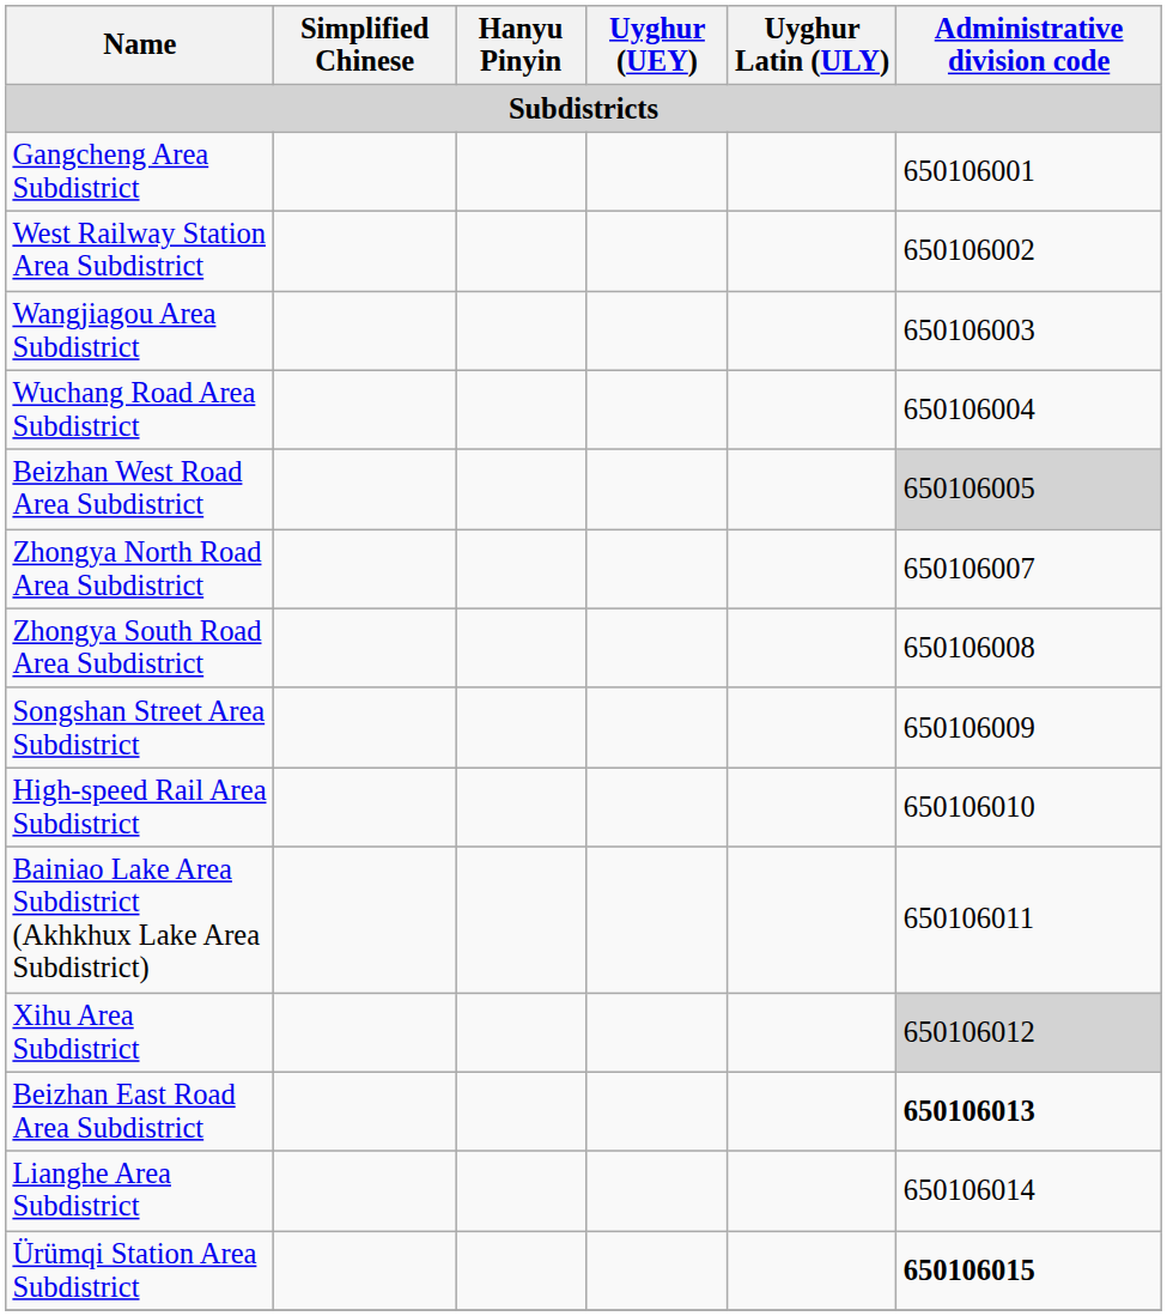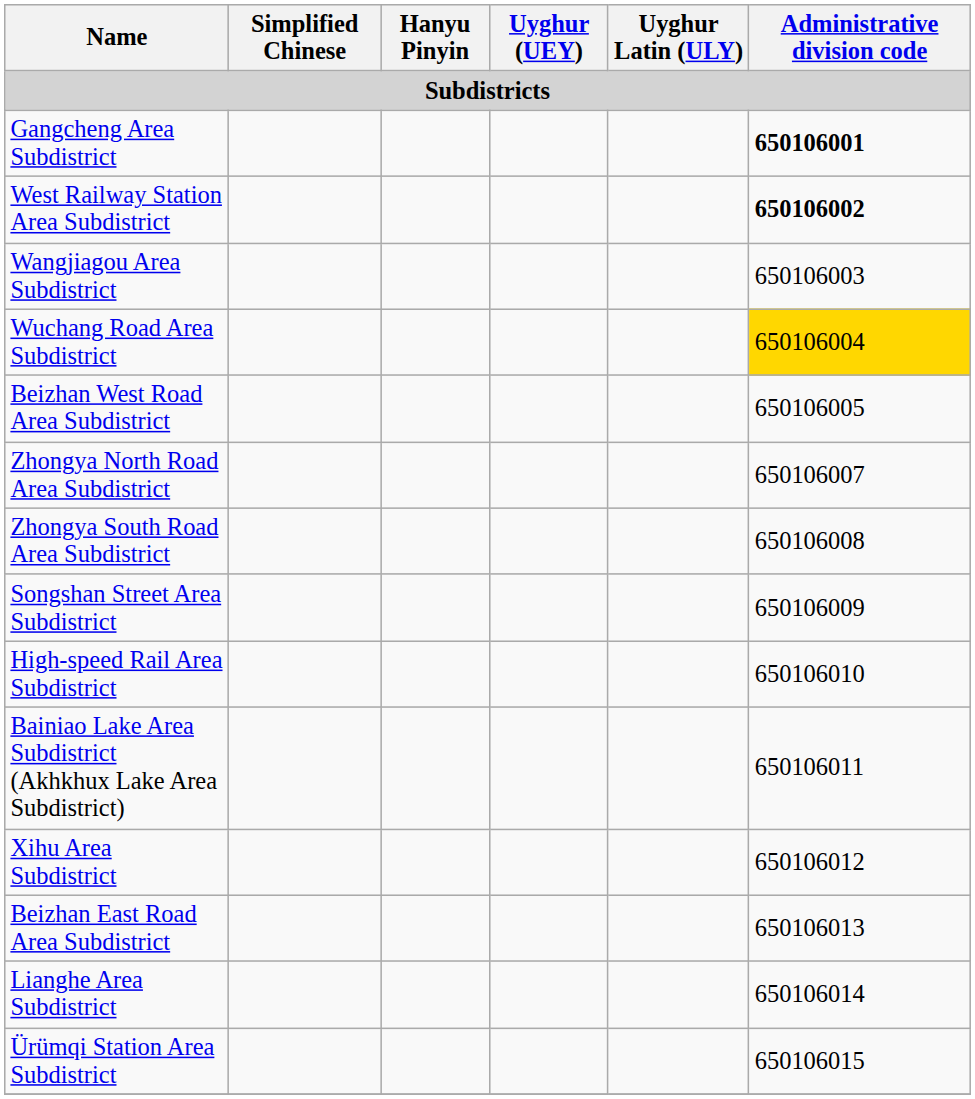Gangcheng Area Subdistrict | Administrative division code: normal -> bold
West Railway Station Area Subdistrict | Administrative division code: normal -> bold
Wuchang Road Area Subdistrict | Administrative division code: no background -> gold background
Beizhan West Road Area Subdistrict | Administrative division code: lightgrey background -> no background
Xihu Area Subdistrict | Administrative division code: lightgrey background -> no background
Beizhan East Road Area Subdistrict | Administrative division code: bold -> normal
Ürümqi Station Area Subdistrict | Administrative division code: bold -> normal
